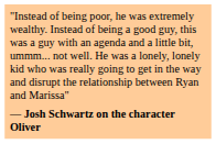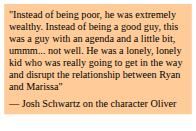row 2 | column 1: bold -> normal
